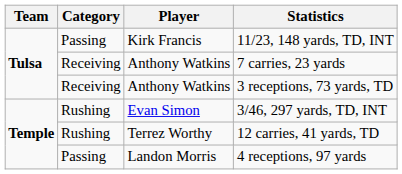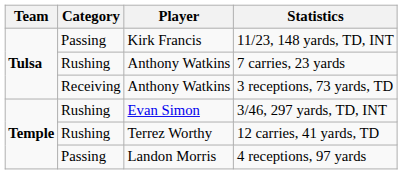7 carries, 23 yards | Category: Receiving -> Rushing
